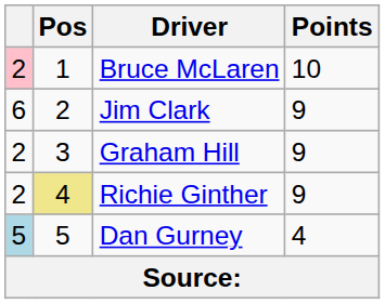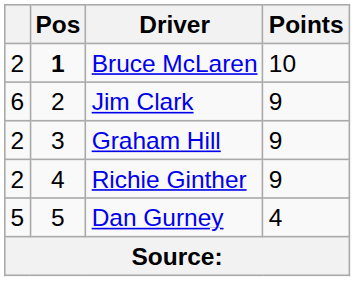Bruce McLaren | column 1: pink background -> no background
Bruce McLaren | Pos: normal -> bold
Richie Ginther | Pos: khaki background -> no background
Dan Gurney | column 1: lightblue background -> no background
